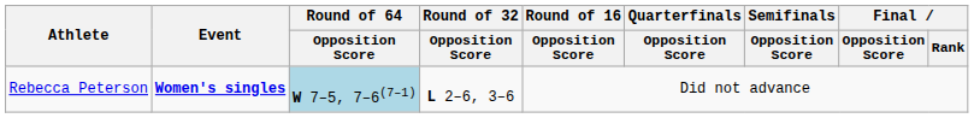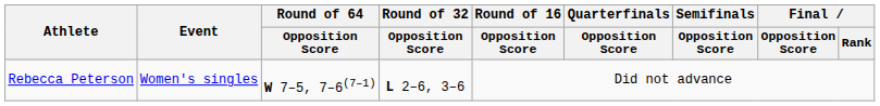Rebecca Peterson | Event: bold -> normal
Rebecca Peterson | Round of 64 / Opposition Score: lightblue background -> no background
